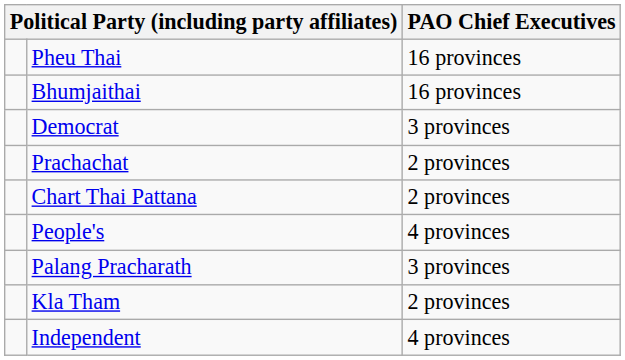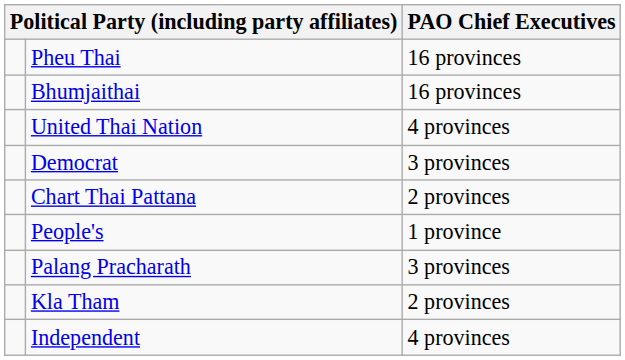+ row: United Thai Nation | 4 provinces
- row: Prachachat | 2 provinces
People's | PAO Chief Executives: 4 provinces -> 1 province
